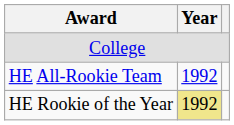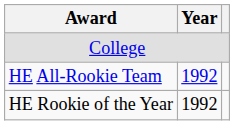HE Rookie of the Year | Year: khaki background -> no background
